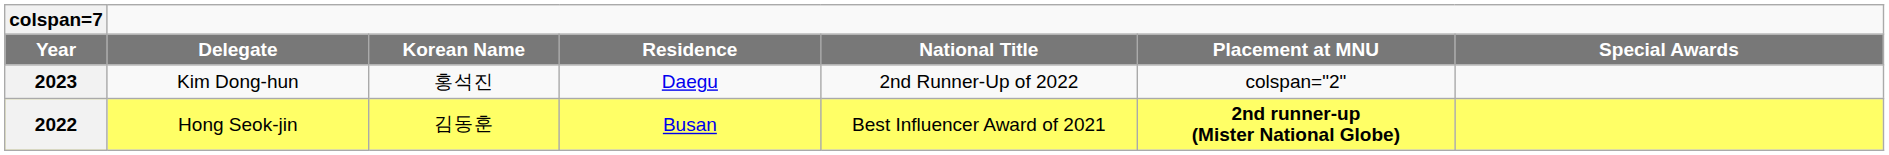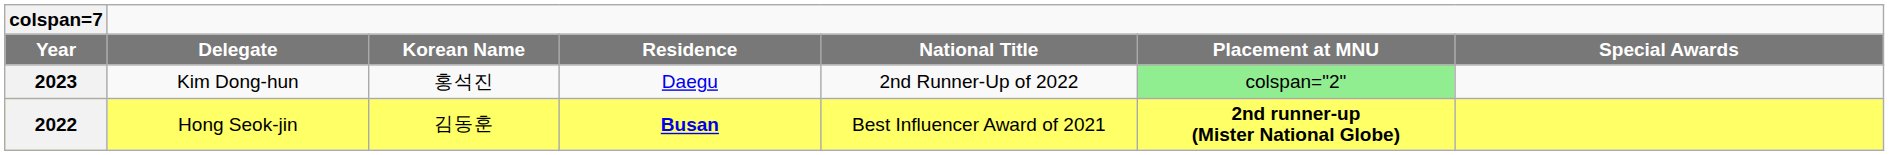2023 | Placement at MNU: no background -> lightgreen background
2022 | Residence: normal -> bold
